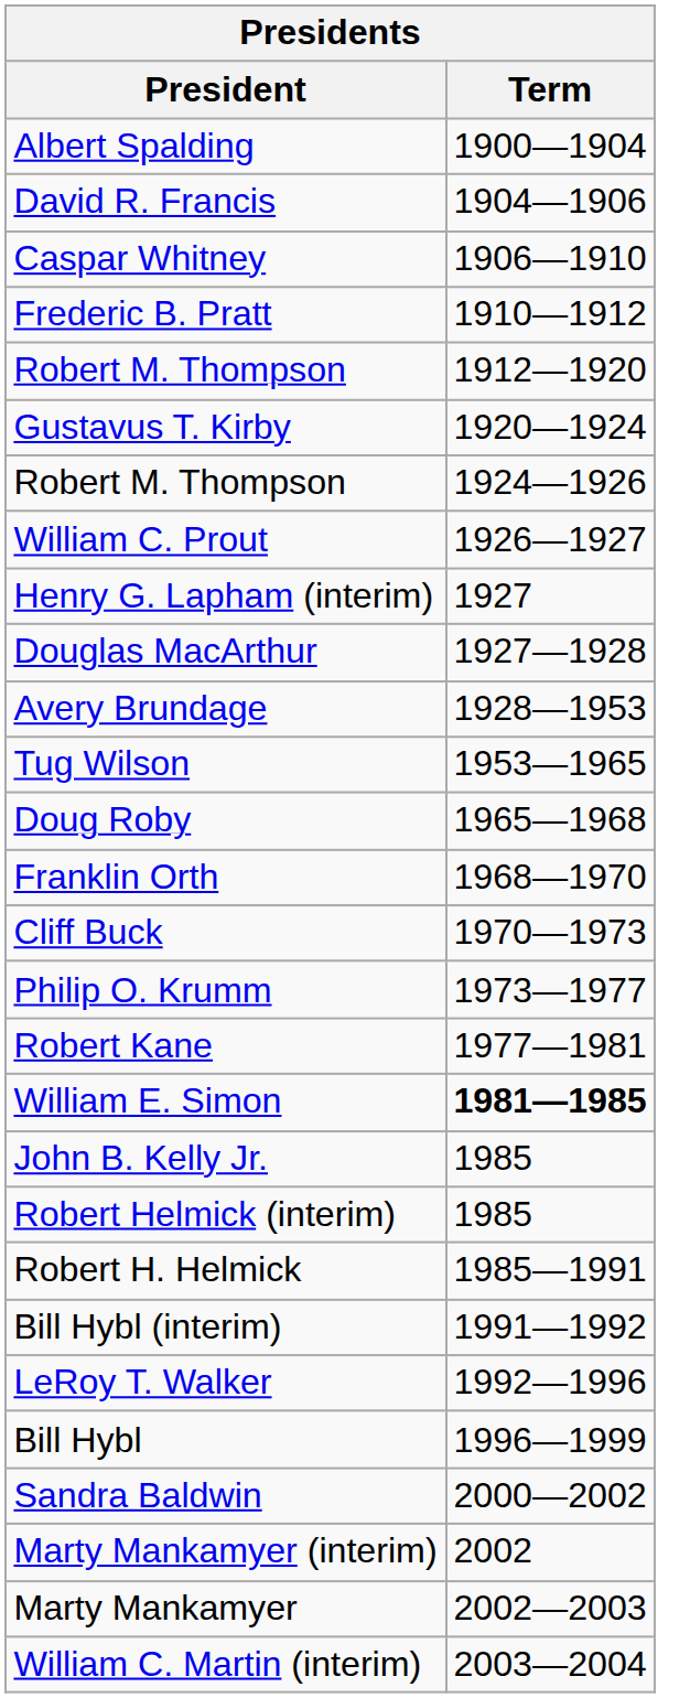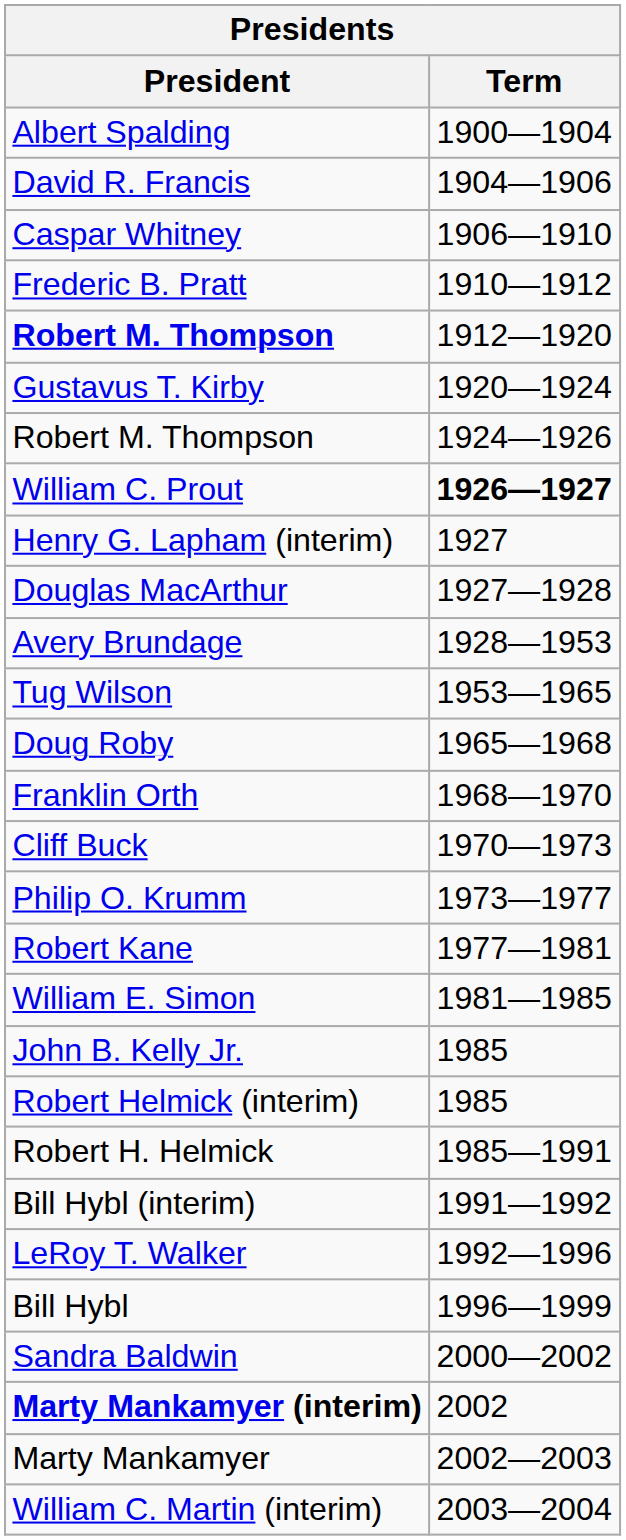Robert M. Thompson / 1912—1920 | President: normal -> bold
William C. Prout | Term: normal -> bold
William E. Simon | Term: bold -> normal
Marty Mankamyer (interim) | President: normal -> bold
